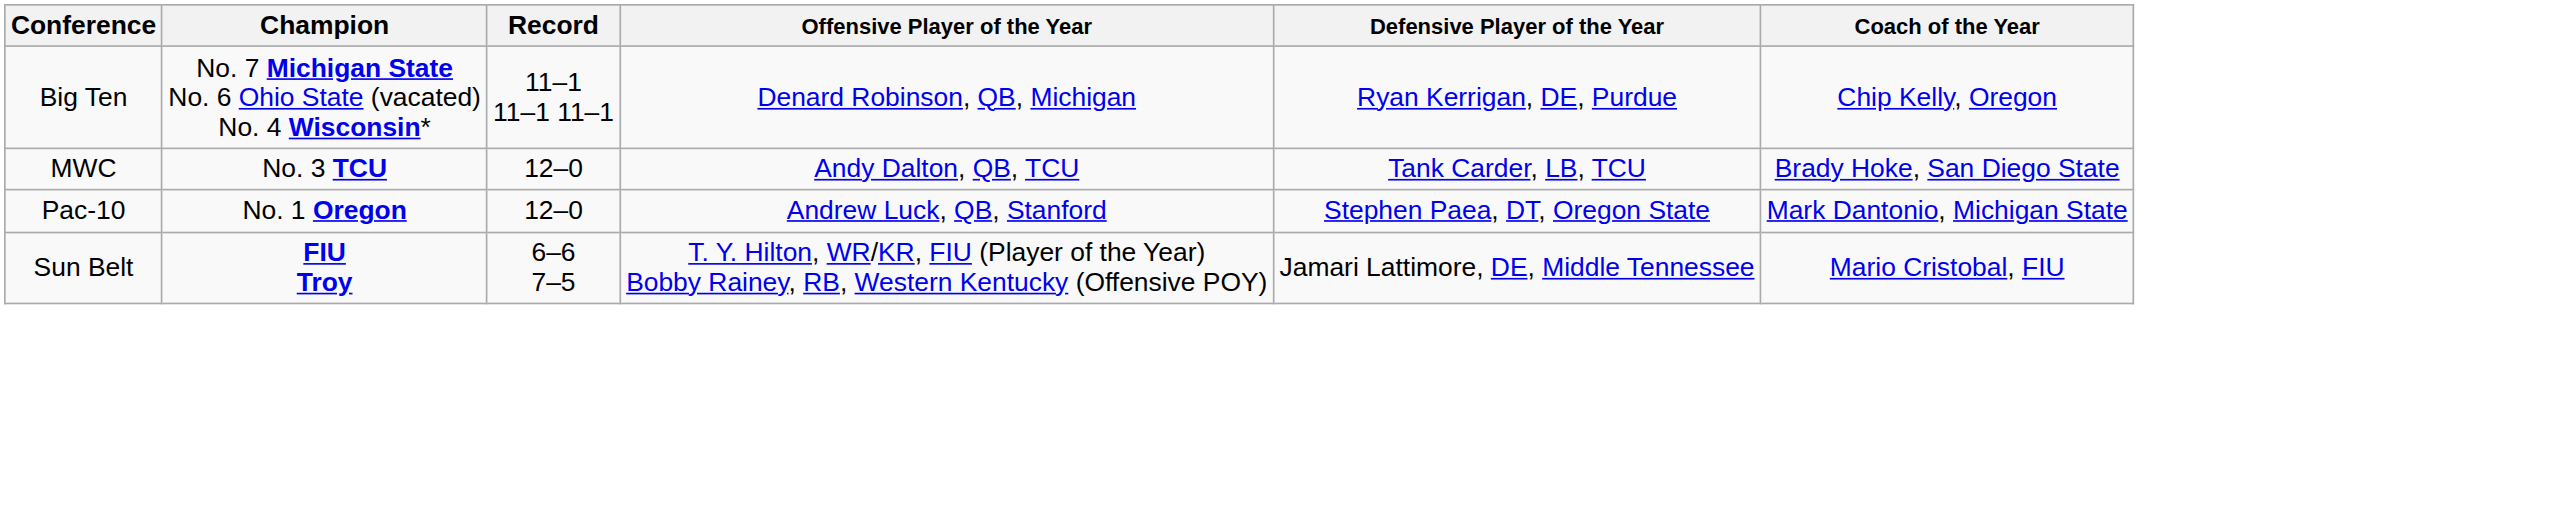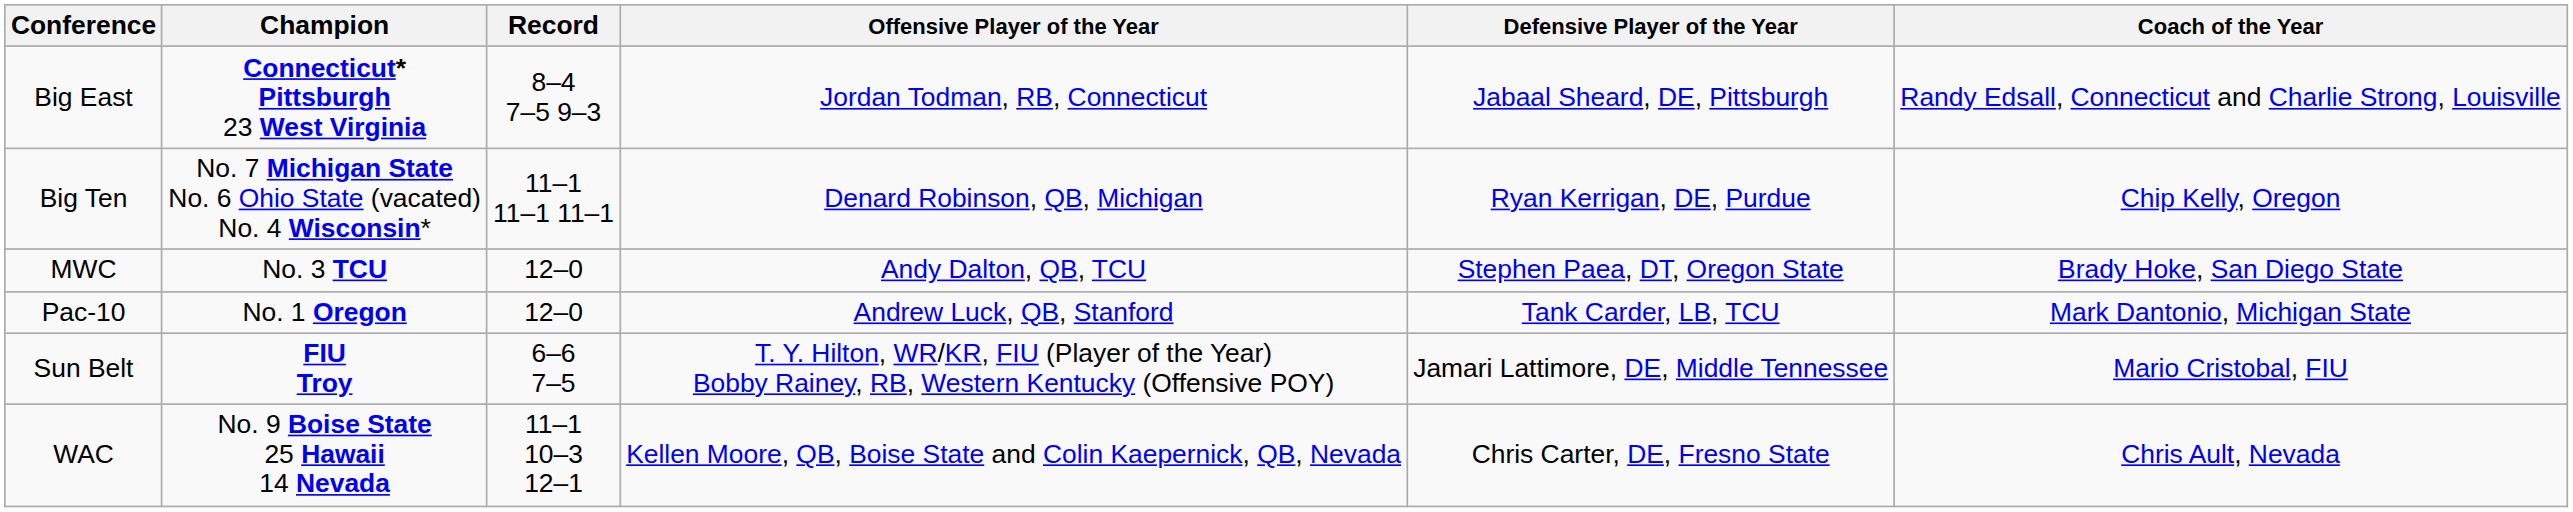+ row: Big East | Connecticut* Pittsburgh 23 West Virginia | 8–4 7–5 9–3 | Jordan Todman, RB, Connecticut | Jabaal Sheard, DE, Pittsburgh | Randy Edsall, Connecticut and Charlie Strong, Louisville
MWC | Defensive Player of the Year: Tank Carder, LB, TCU -> Stephen Paea, DT, Oregon State
Pac-10 | Defensive Player of the Year: Stephen Paea, DT, Oregon State -> Tank Carder, LB, TCU
+ row: WAC | No. 9 Boise State 25 Hawaii 14 Nevada | 11–1 10–3 12–1 | Kellen Moore, QB, Boise State and Colin Kaepernick, QB, Nevada | Chris Carter, DE, Fresno State | Chris Ault, Nevada
